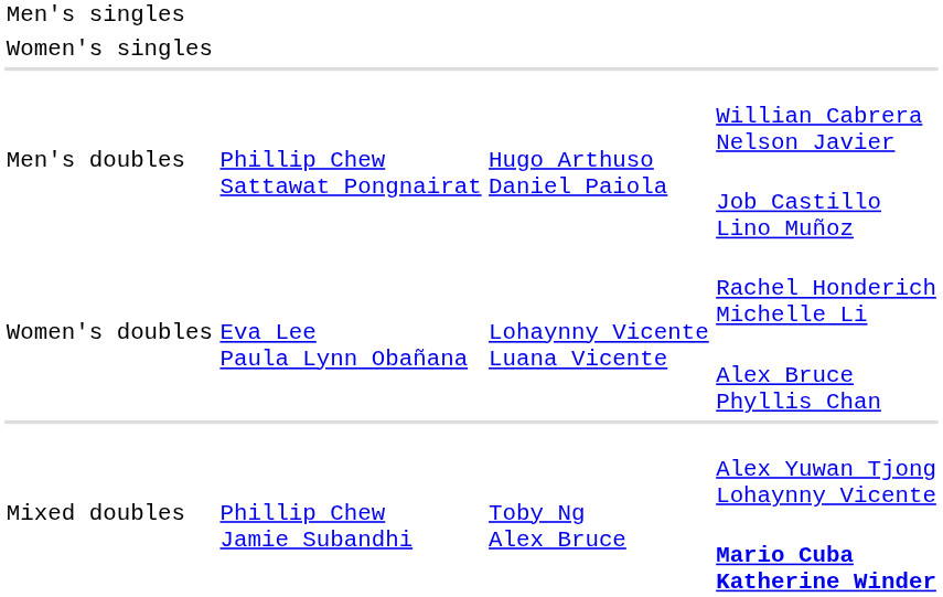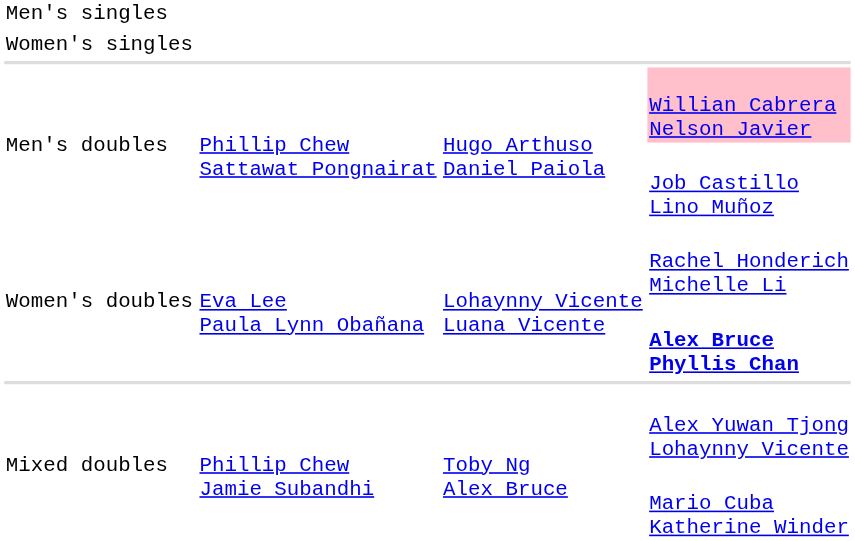Willian Cabrera Nelson Javier | column 4: no background -> pink background
Alex Bruce Phyllis Chan | column 4: normal -> bold
Mario Cuba Katherine Winder | column 4: bold -> normal
